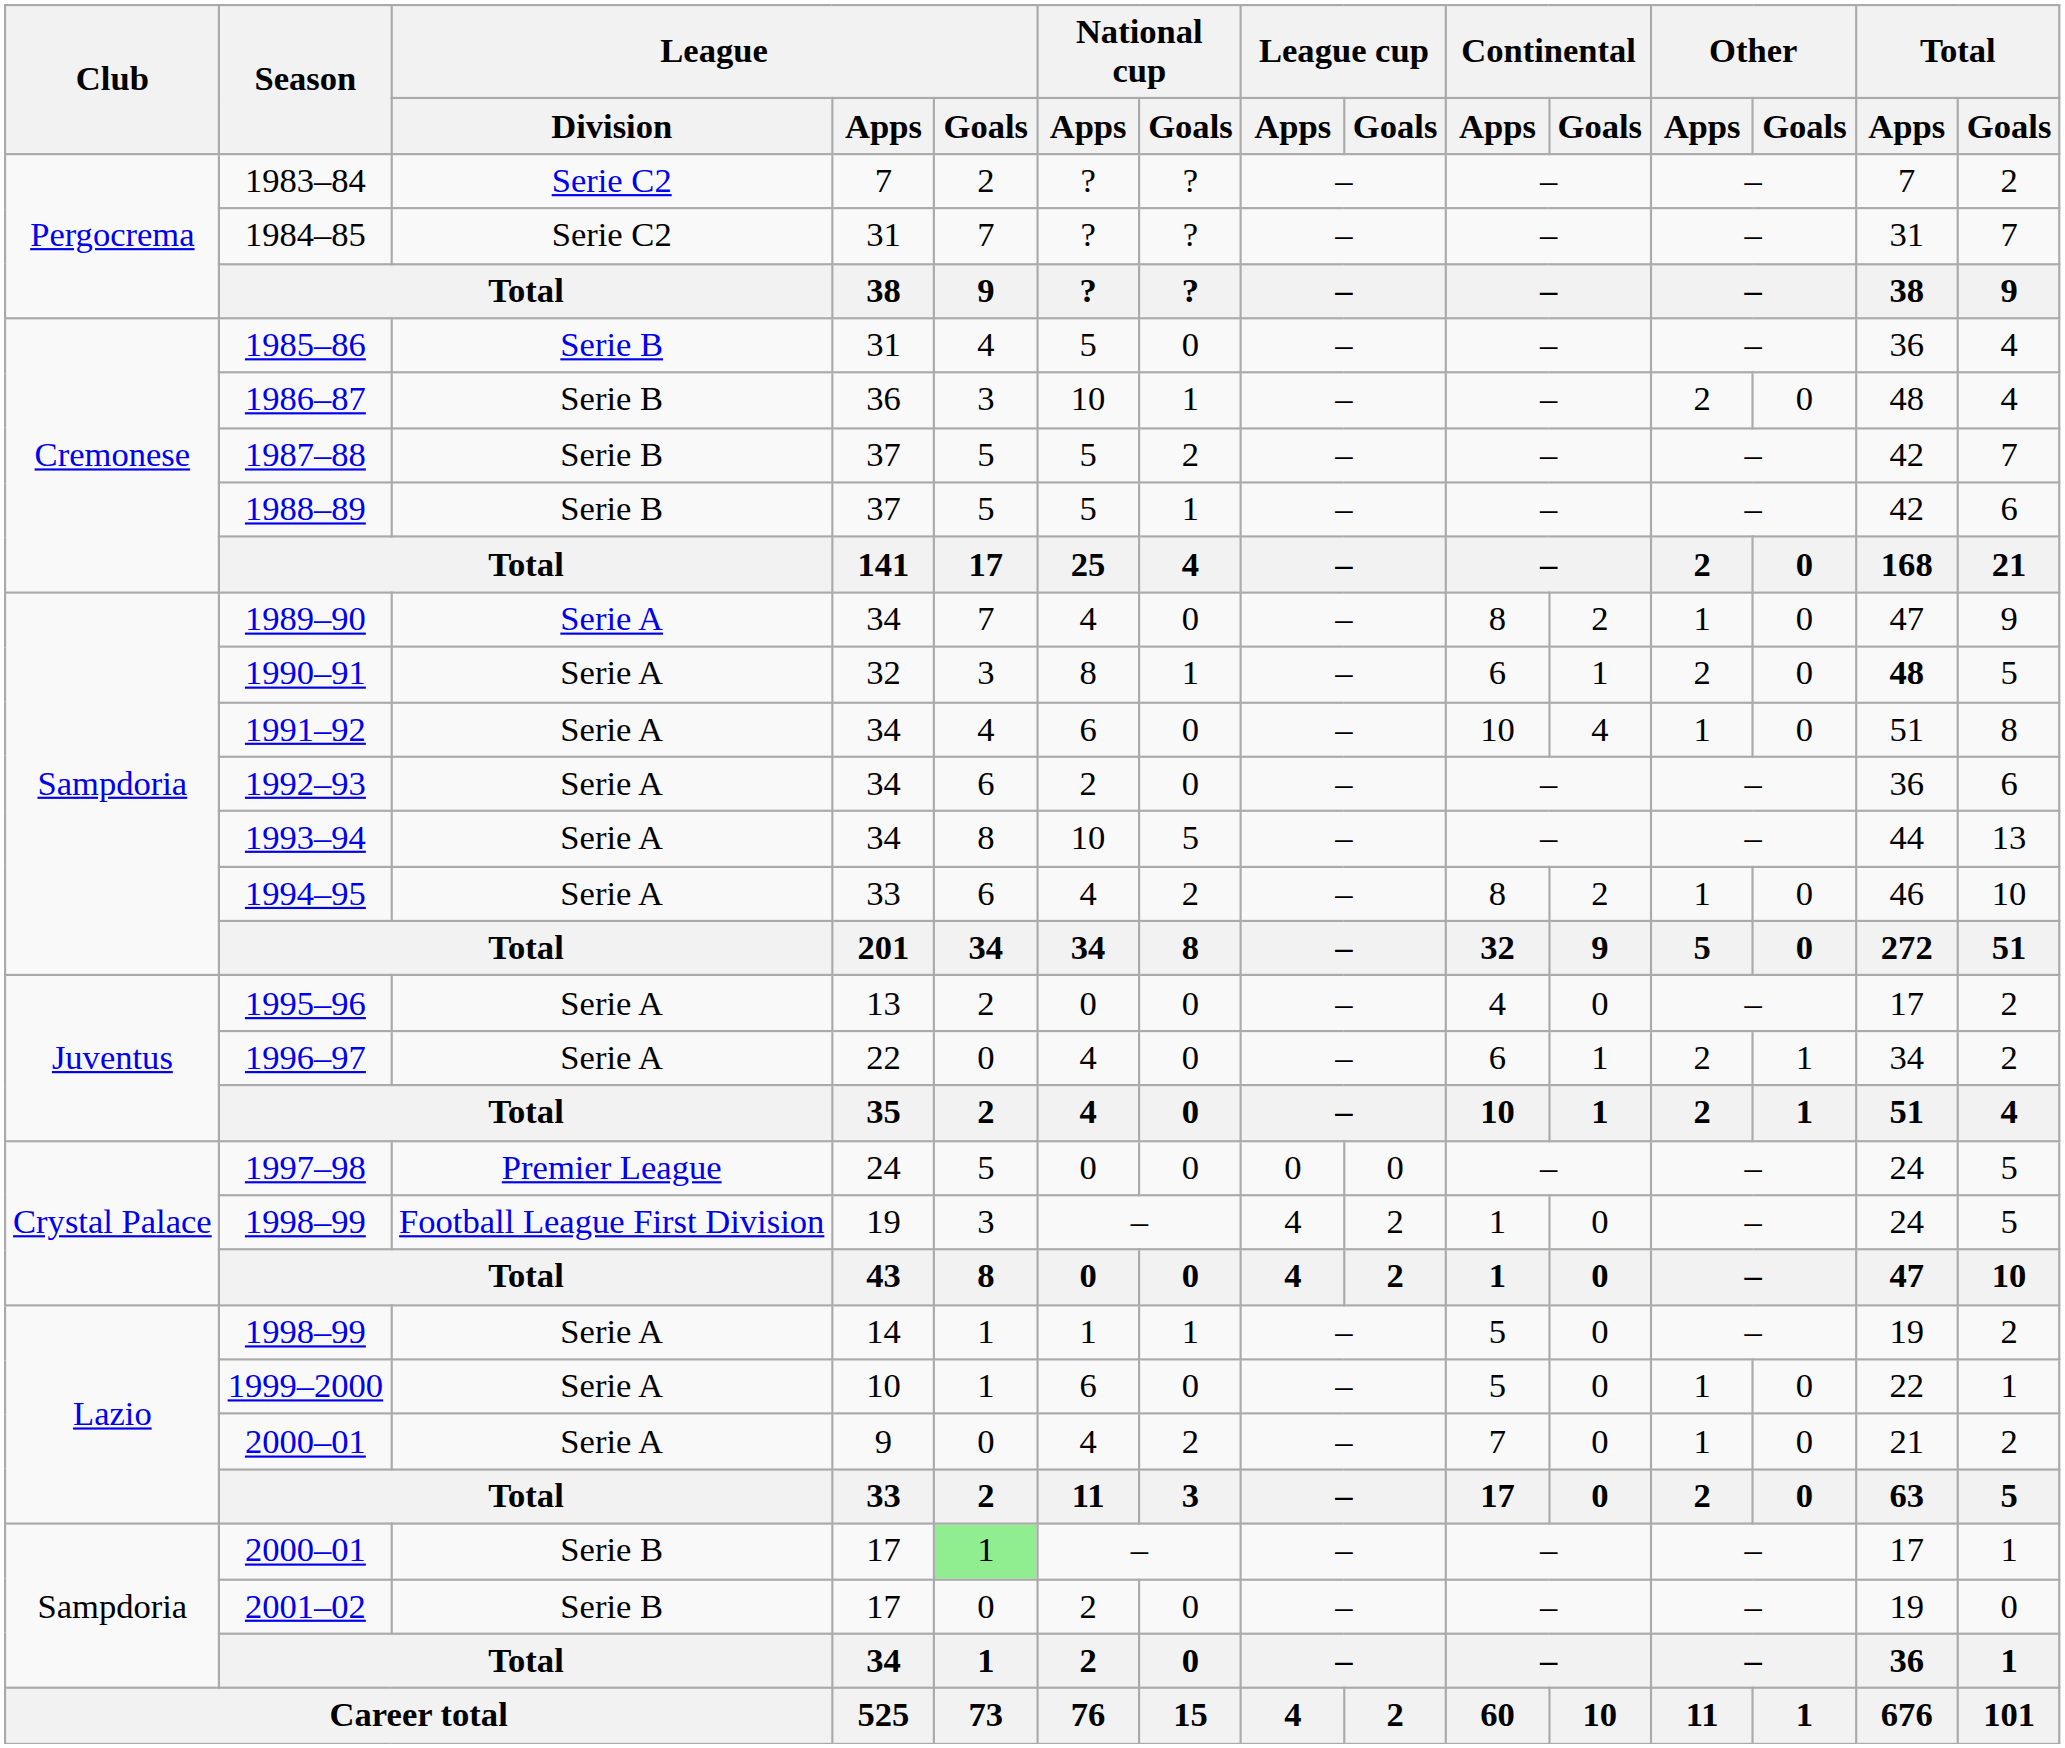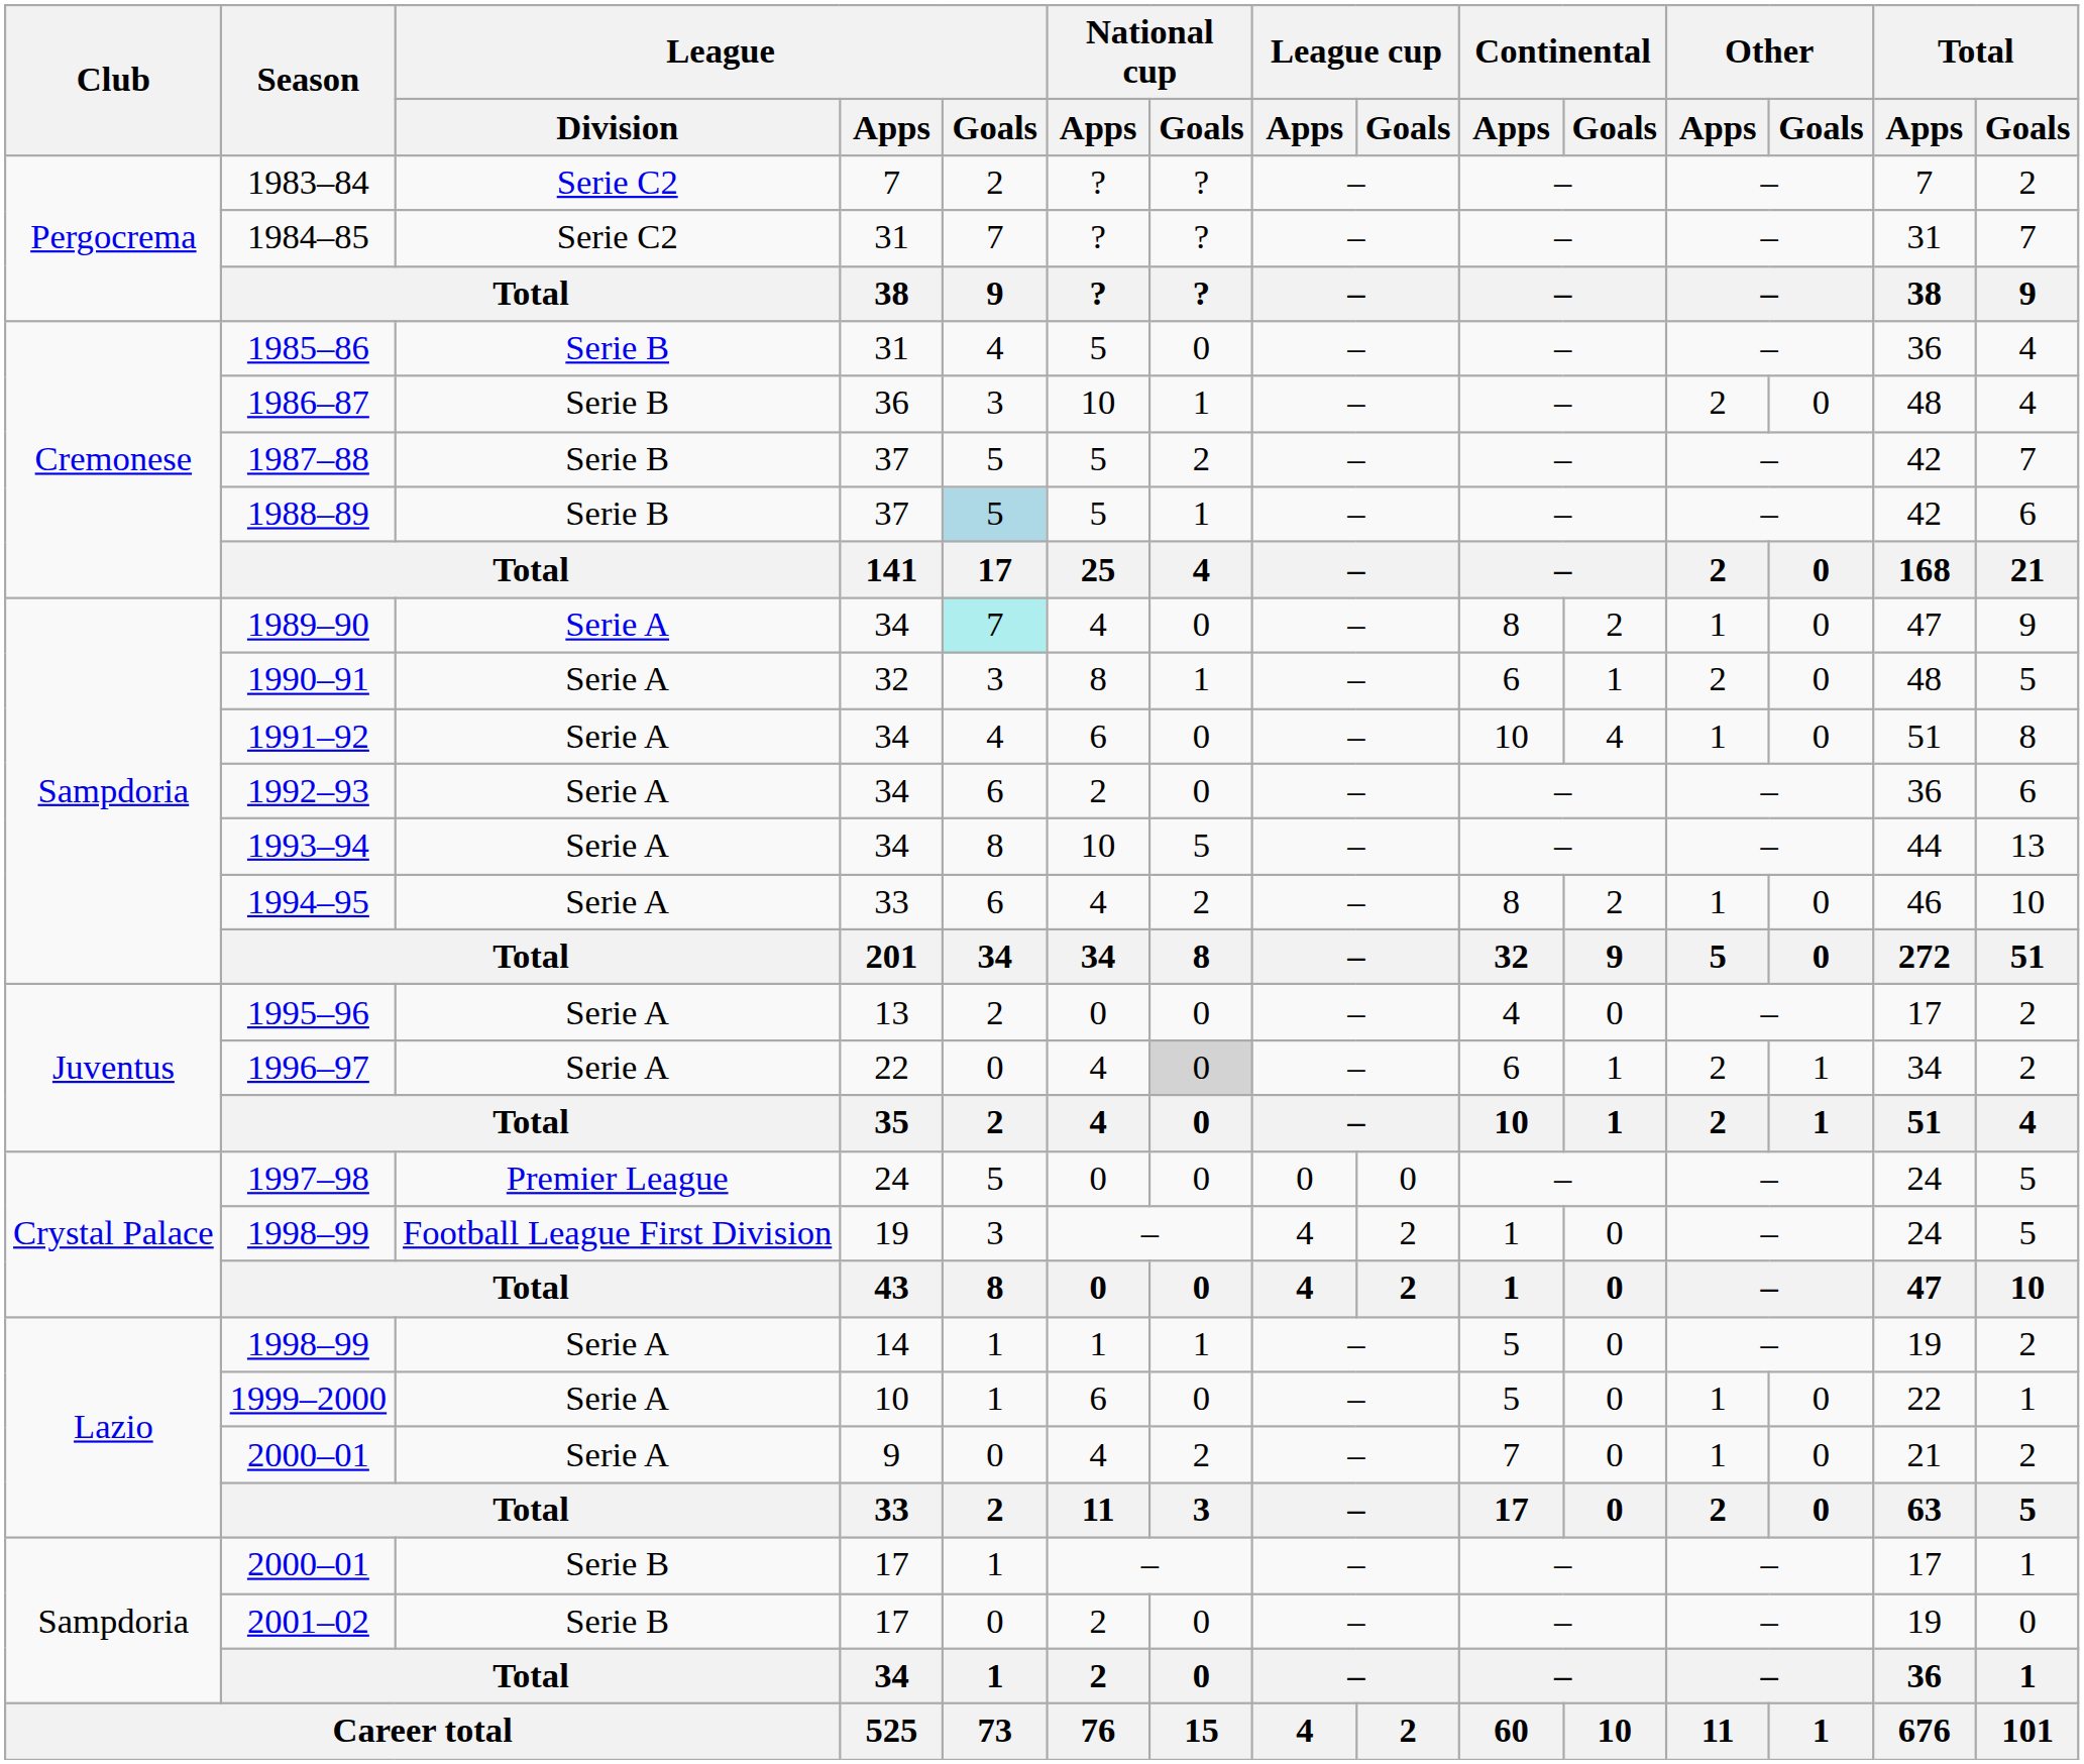1988–89 | League / Goals: no background -> lightblue background
1989–90 | League / Goals: no background -> paleturquoise background
1990–91 | Total / Apps: bold -> normal
1996–97 | National cup / Goals: no background -> lightgrey background
2000–01 / 17 | League / Goals: lightgreen background -> no background
